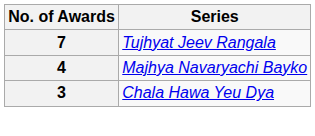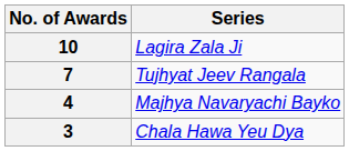+ row: 10 | Lagira Zala Ji
